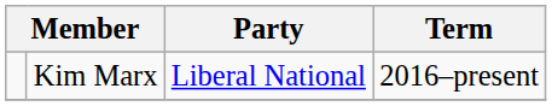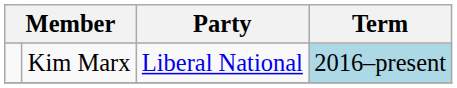Kim Marx | Term: no background -> lightblue background
